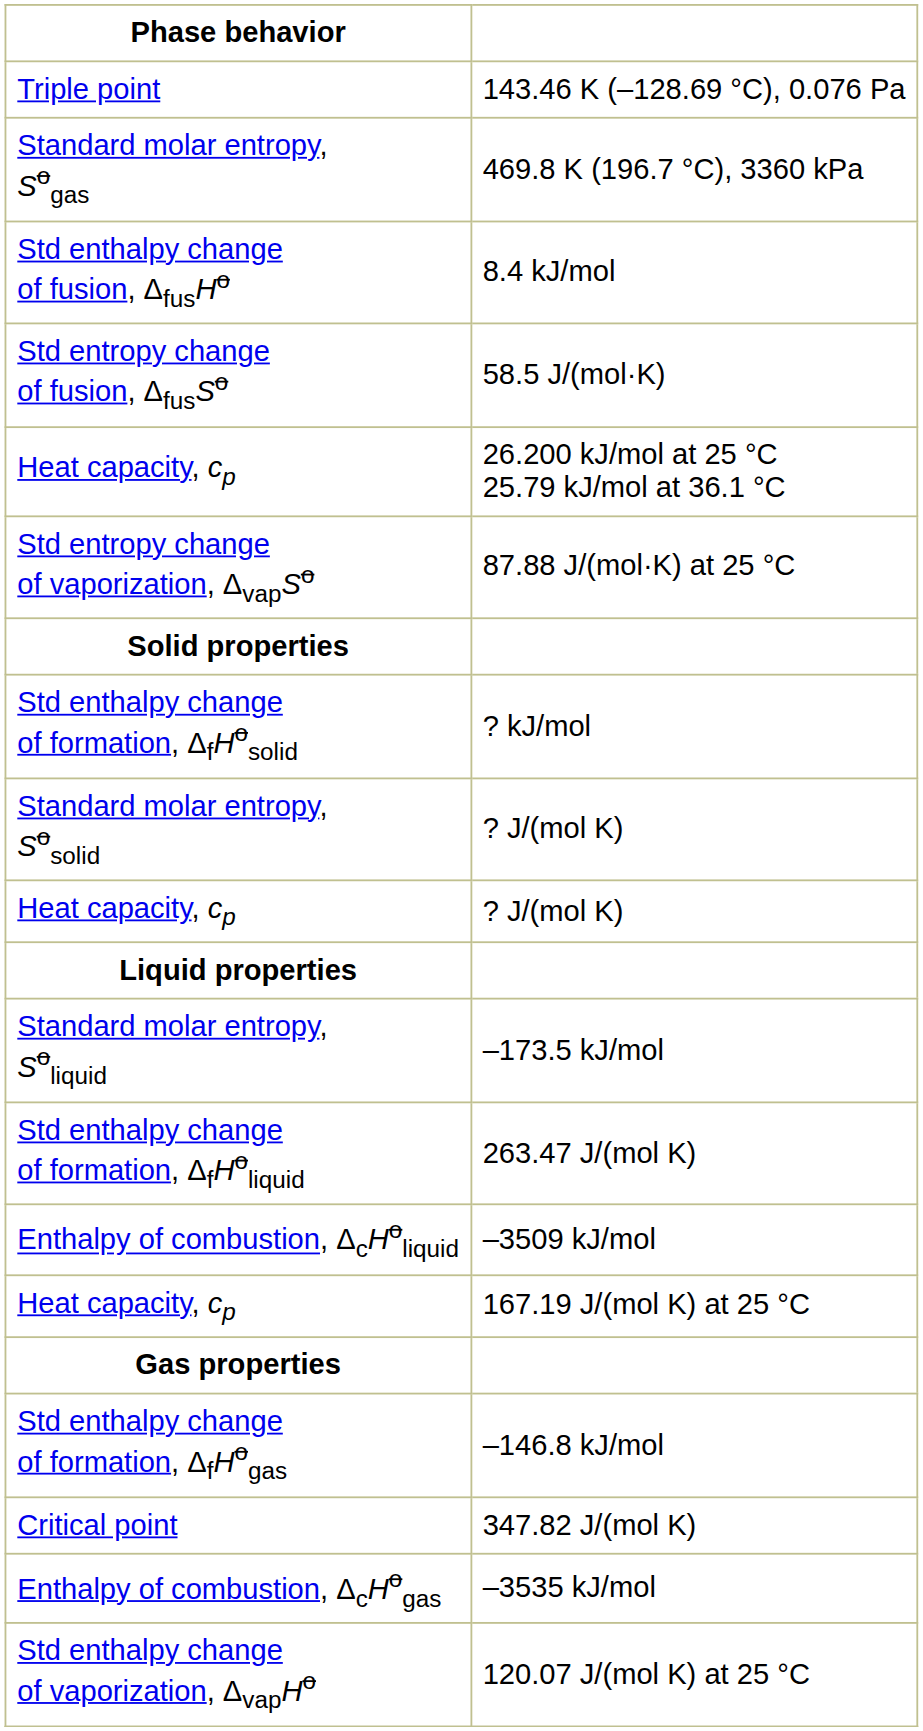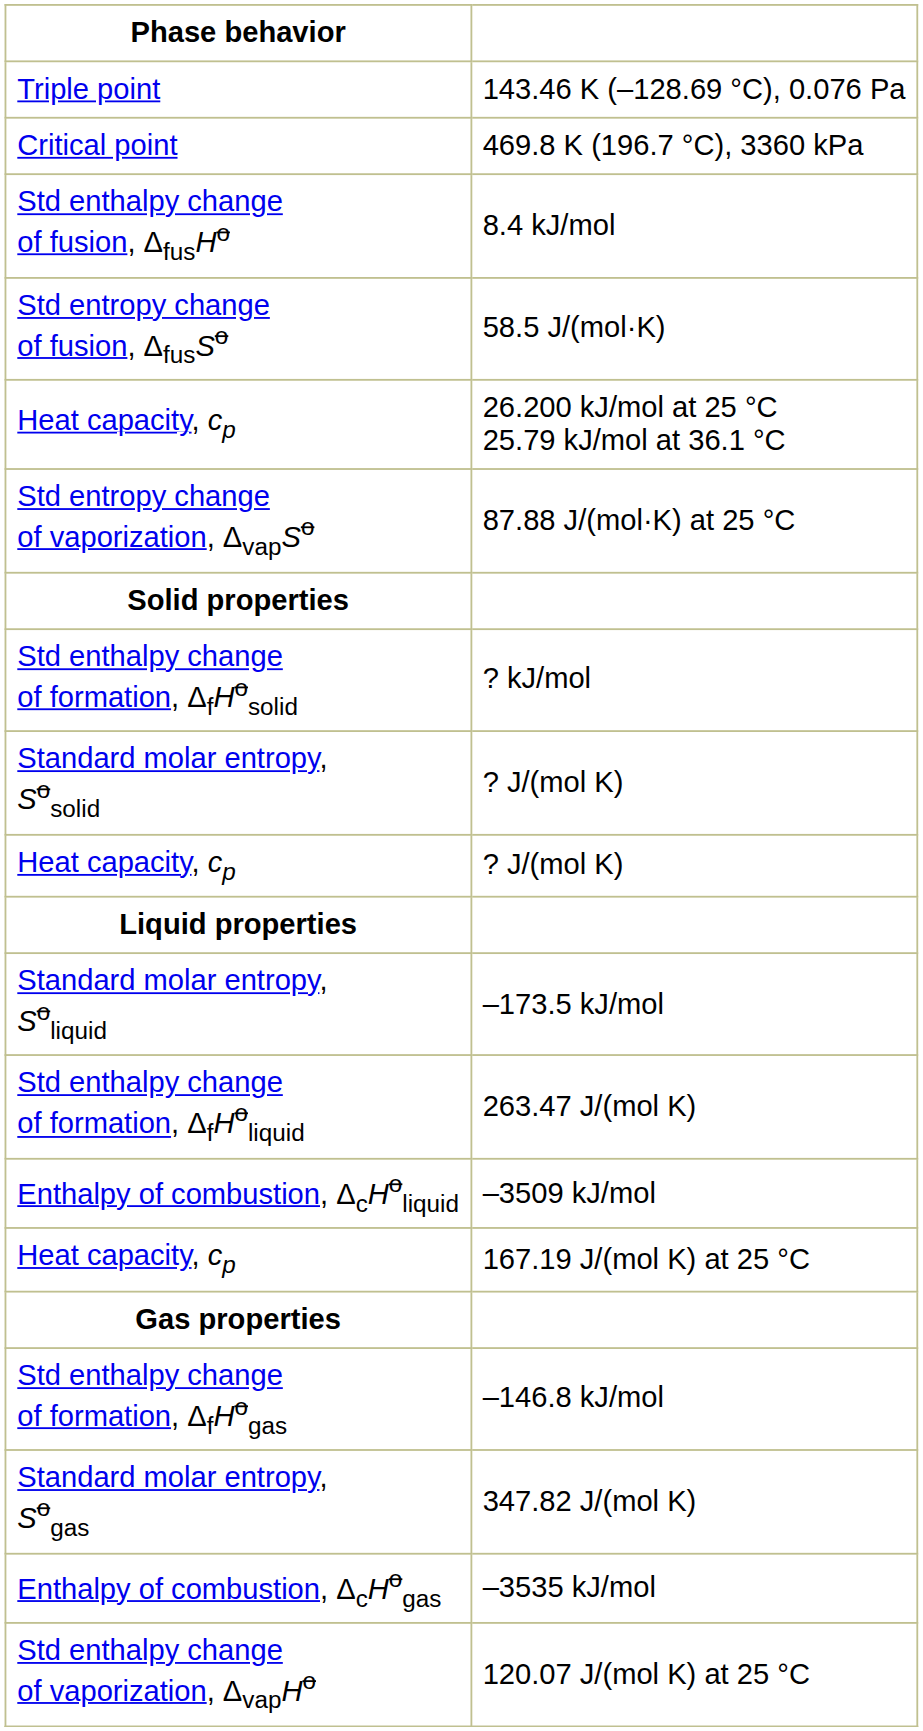row 3 | Phase behavior: Standard molar entropy, Sogas -> Critical point
row 19 | Phase behavior: Critical point -> Standard molar entropy, Sogas
